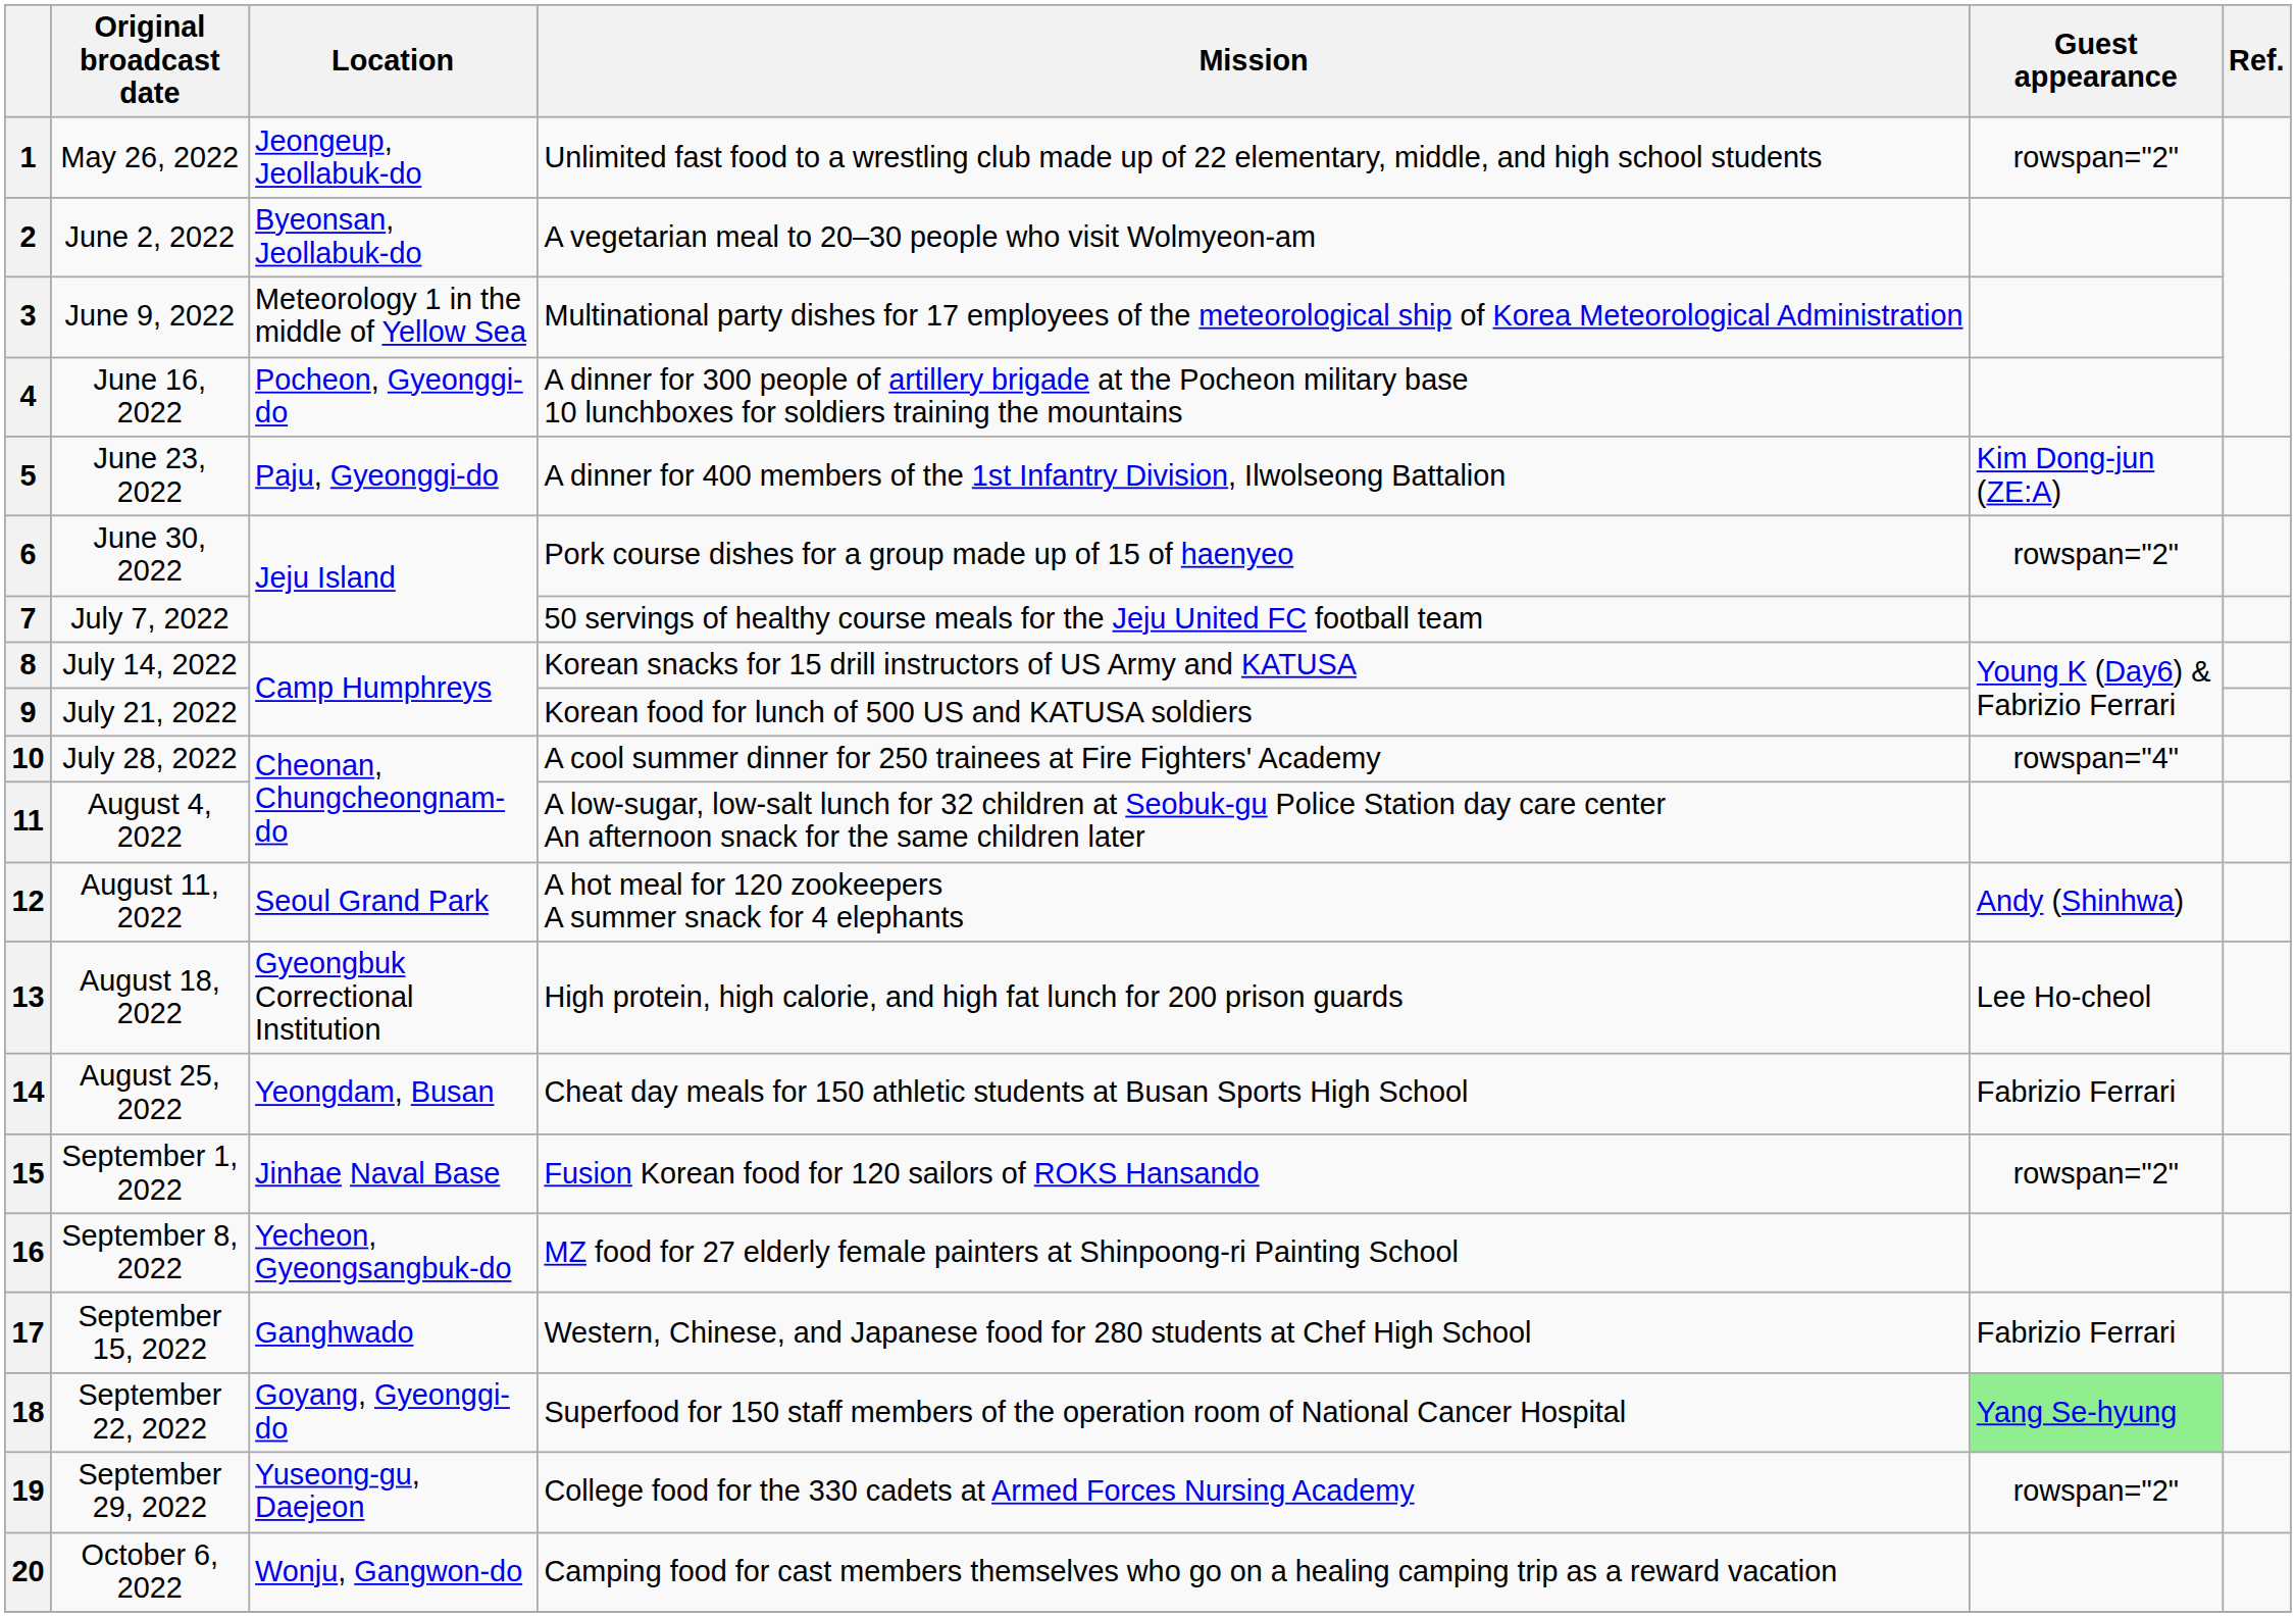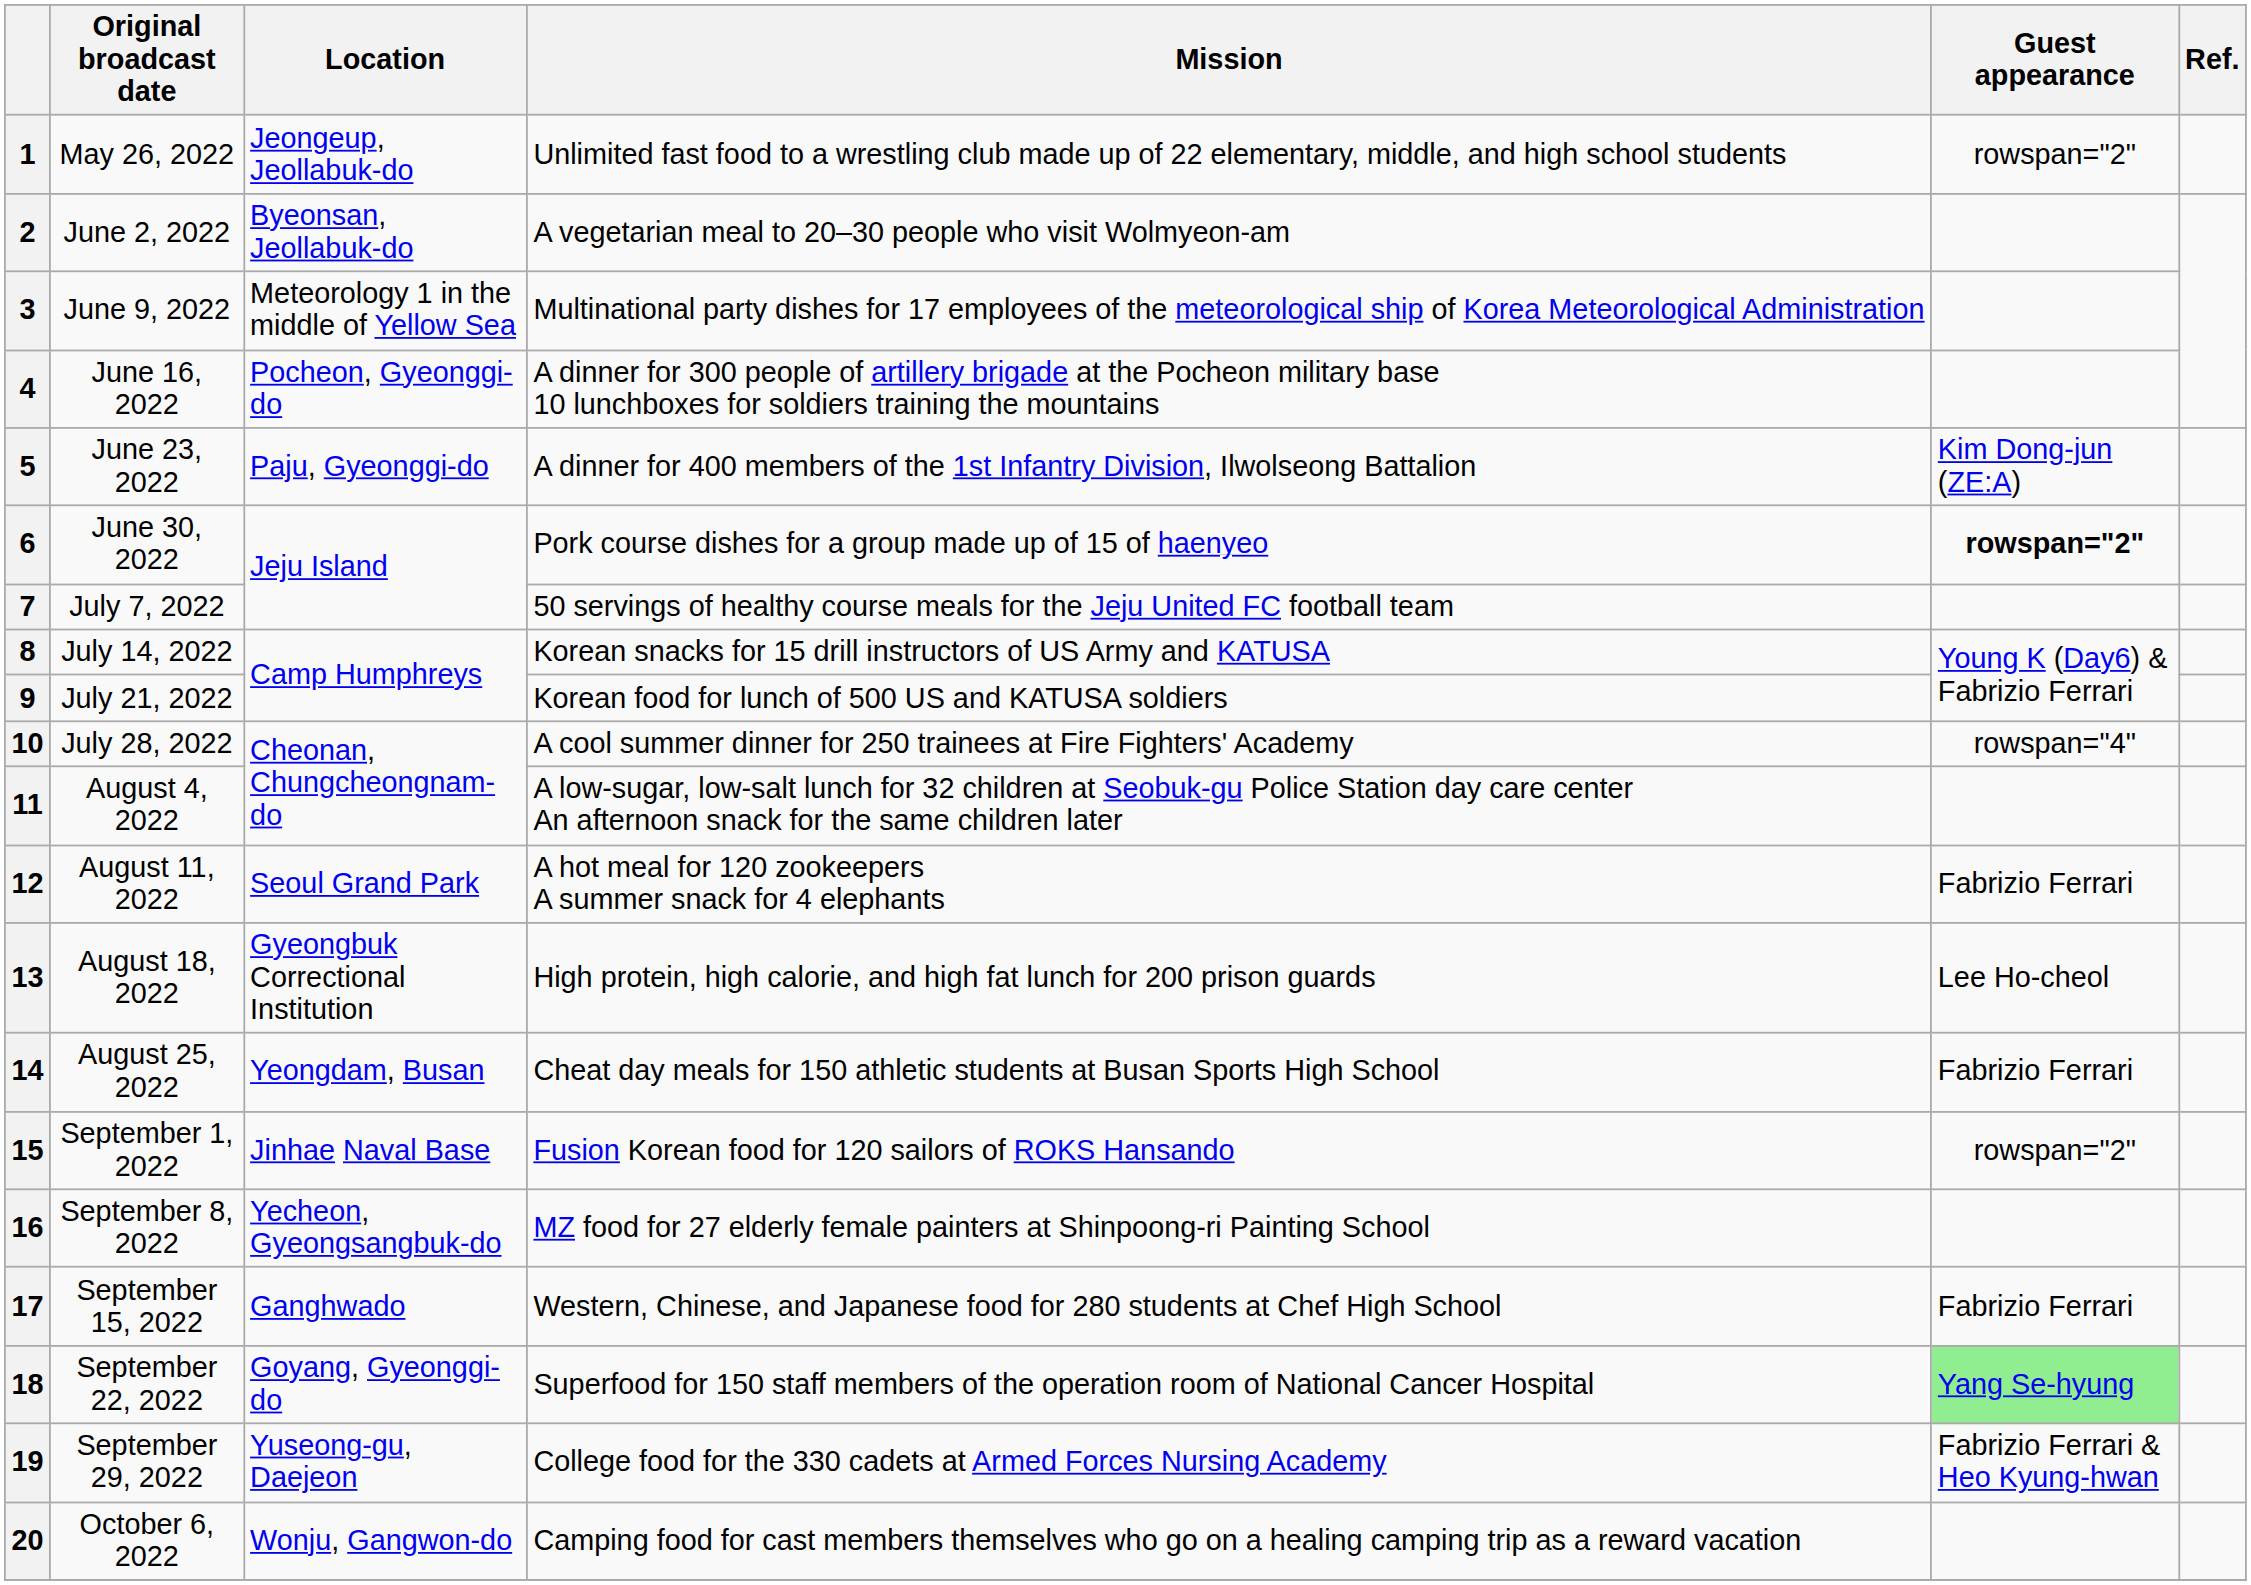6 | Guest appearance: normal -> bold
12 | Guest appearance: Andy (Shinhwa) -> Fabrizio Ferrari
19 | Guest appearance: rowspan="2" -> Fabrizio Ferrari & Heo Kyung-hwan
